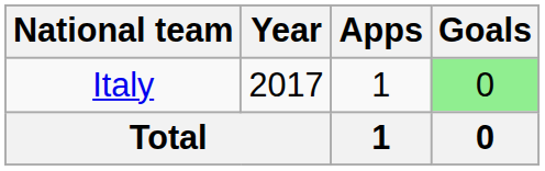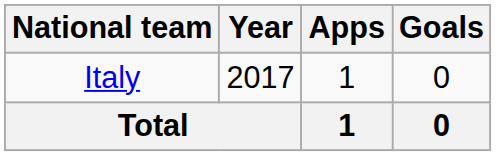Italy | Goals: lightgreen background -> no background
